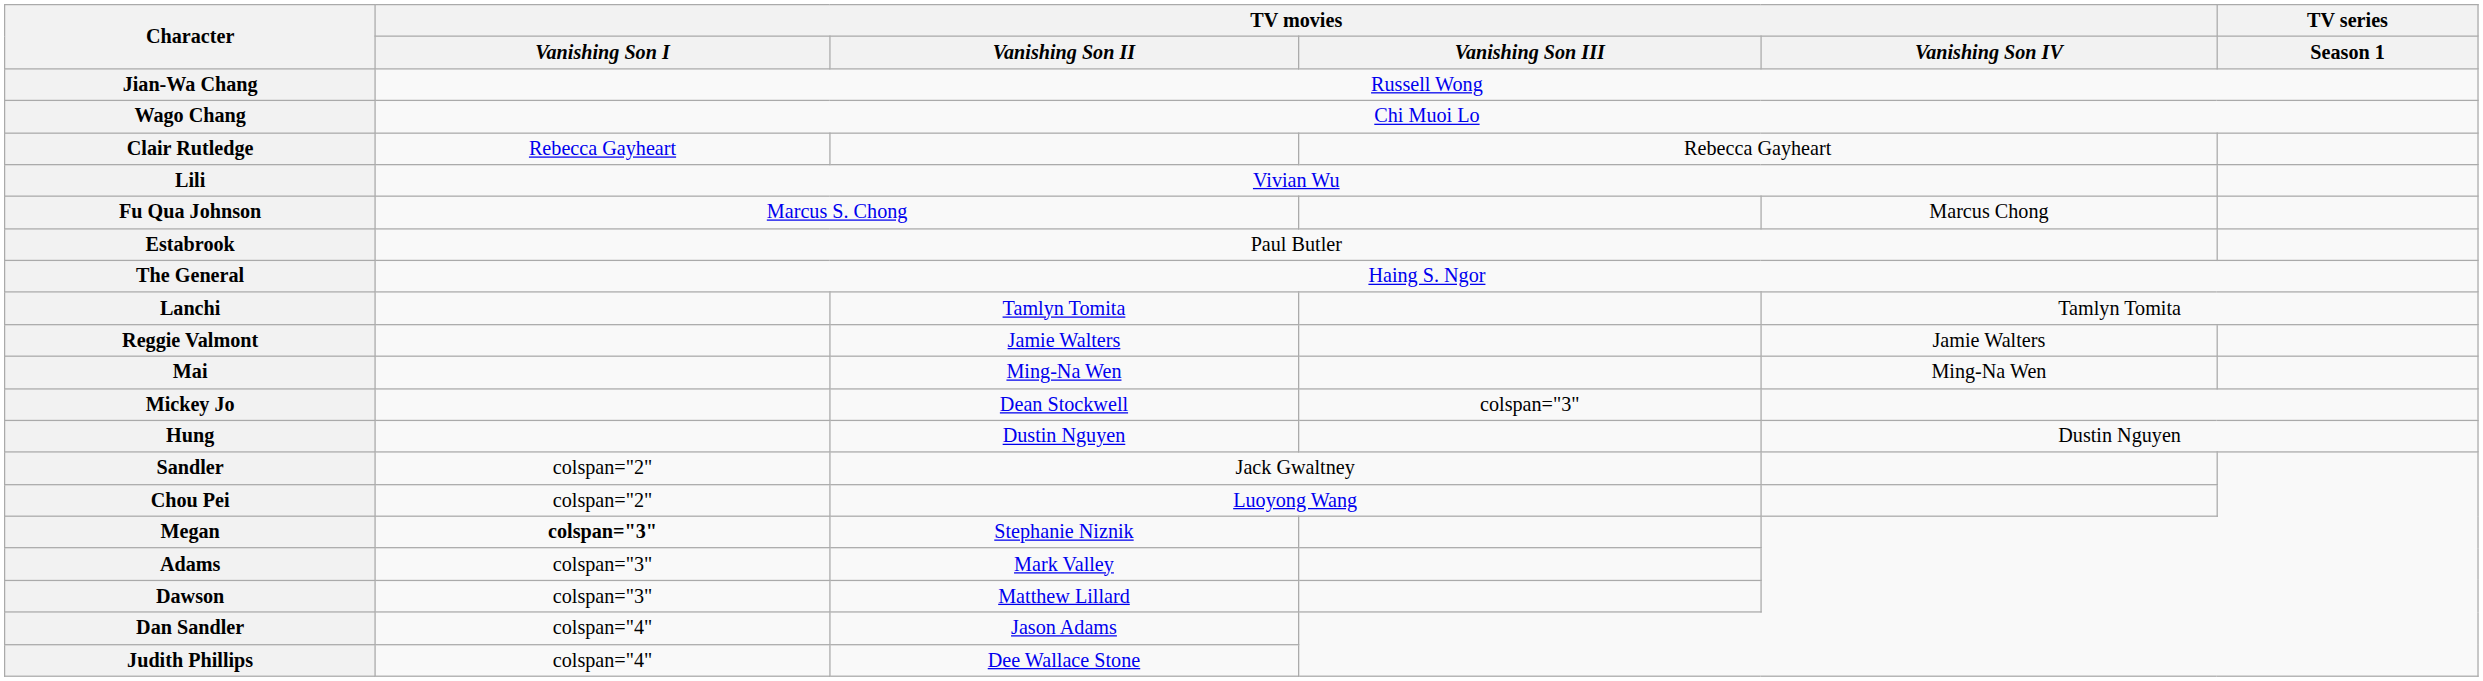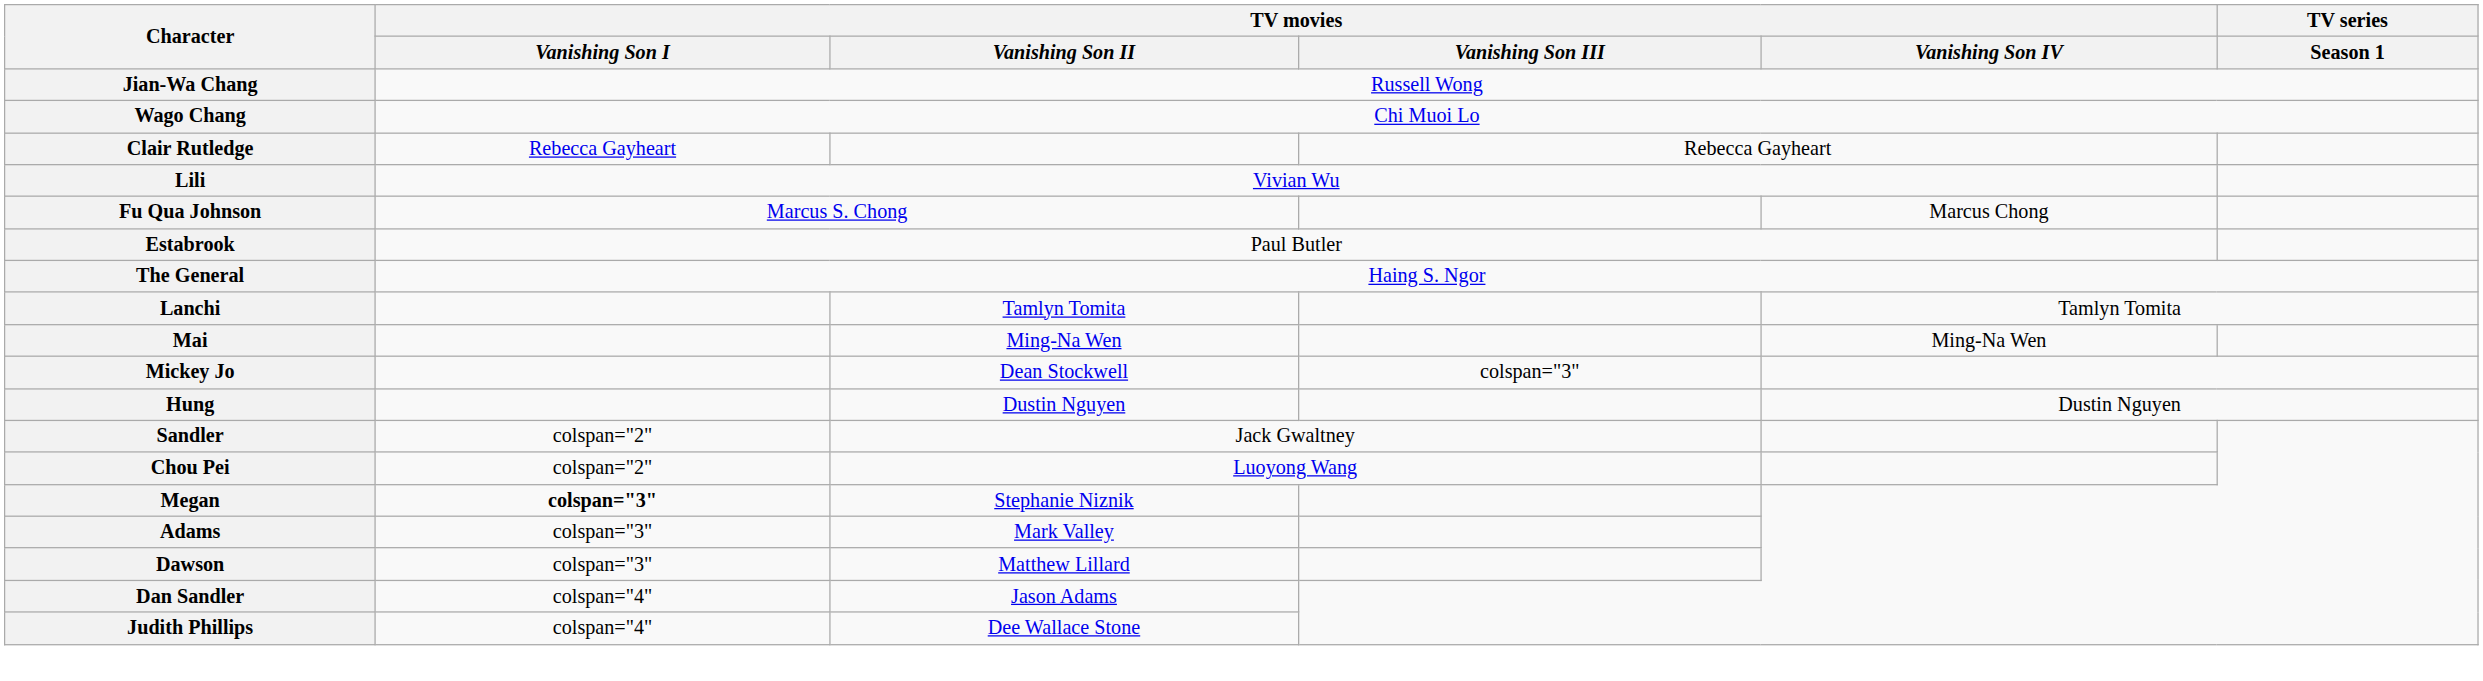- row: Reggie Valmont | Jamie Walters | Jamie Walters
